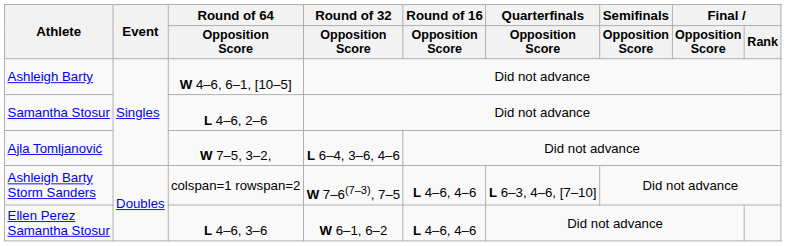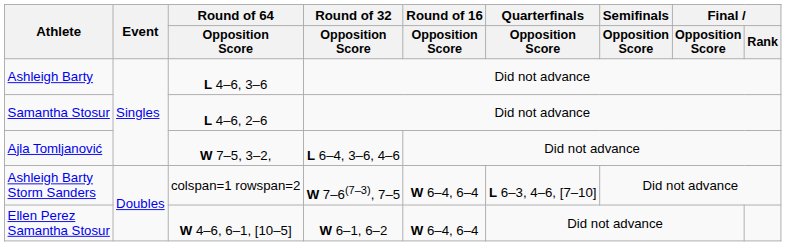Ashleigh Barty | Round of 64 / Opposition Score: W 4–6, 6–1, [10–5] -> L 4–6, 3–6
Ashleigh Barty Storm Sanders | Round of 16 / Opposition Score: L 4–6, 4–6 -> W 6–4, 6–4
Ellen Perez Samantha Stosur | Round of 64 / Opposition Score: L 4–6, 3–6 -> W 4–6, 6–1, [10–5]
Ellen Perez Samantha Stosur | Round of 16 / Opposition Score: L 4–6, 4–6 -> W 6–4, 6–4
